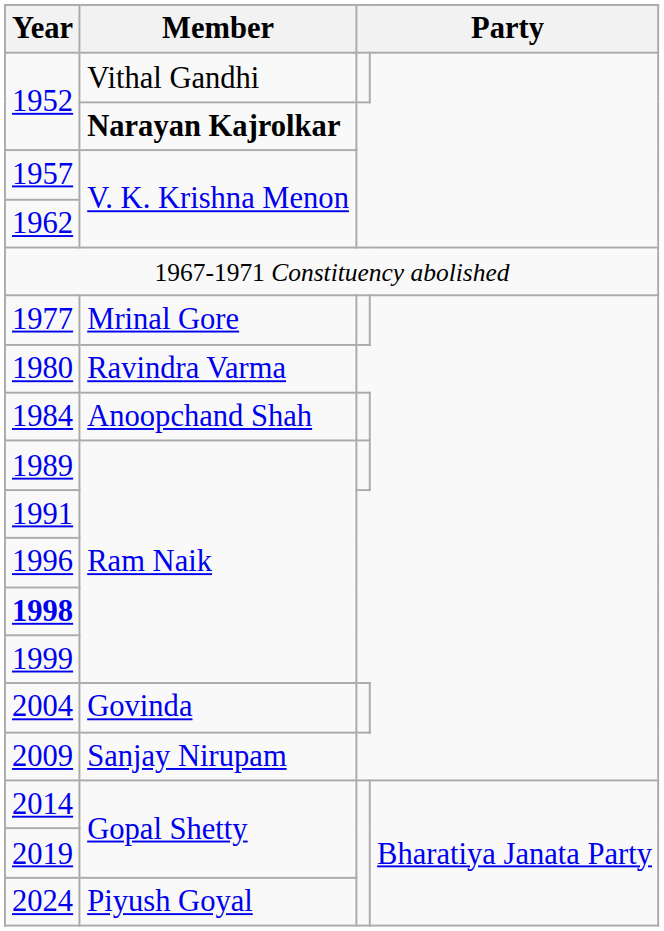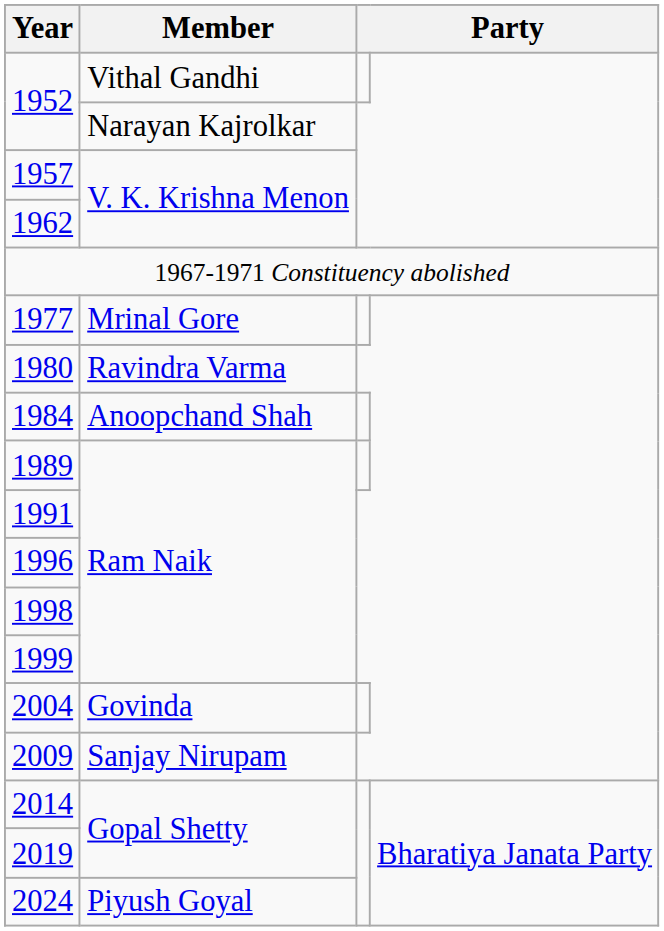1952 / Narayan Kajrolkar | Member: bold -> normal
1998 | Year: bold -> normal
